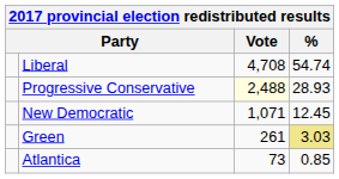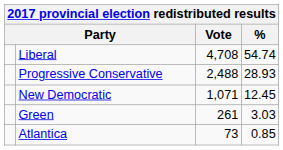Progressive Conservative | Vote: lightyellow background -> no background
Green | %: khaki background -> no background
